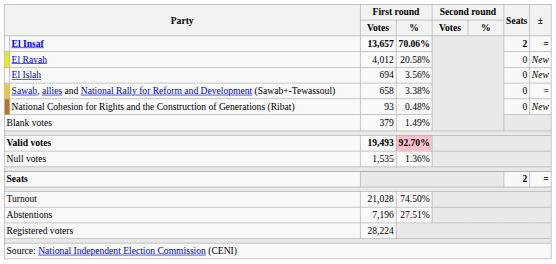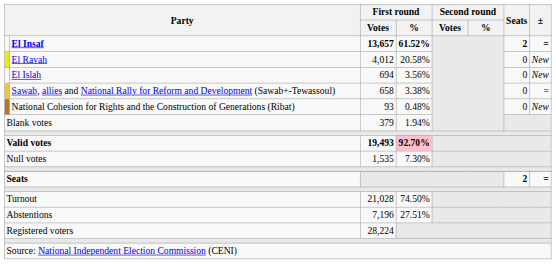El Insaf | First round / %: 70.06% -> 61.52%
Blank votes | First round / %: 1.49% -> 1.94%
Null votes | First round / %: 1.36% -> 7.30%
